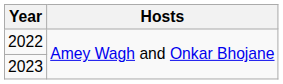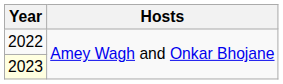2023 | Year: no background -> lightyellow background
